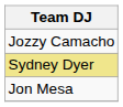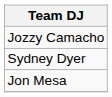row 3 | column 1: khaki background -> no background
